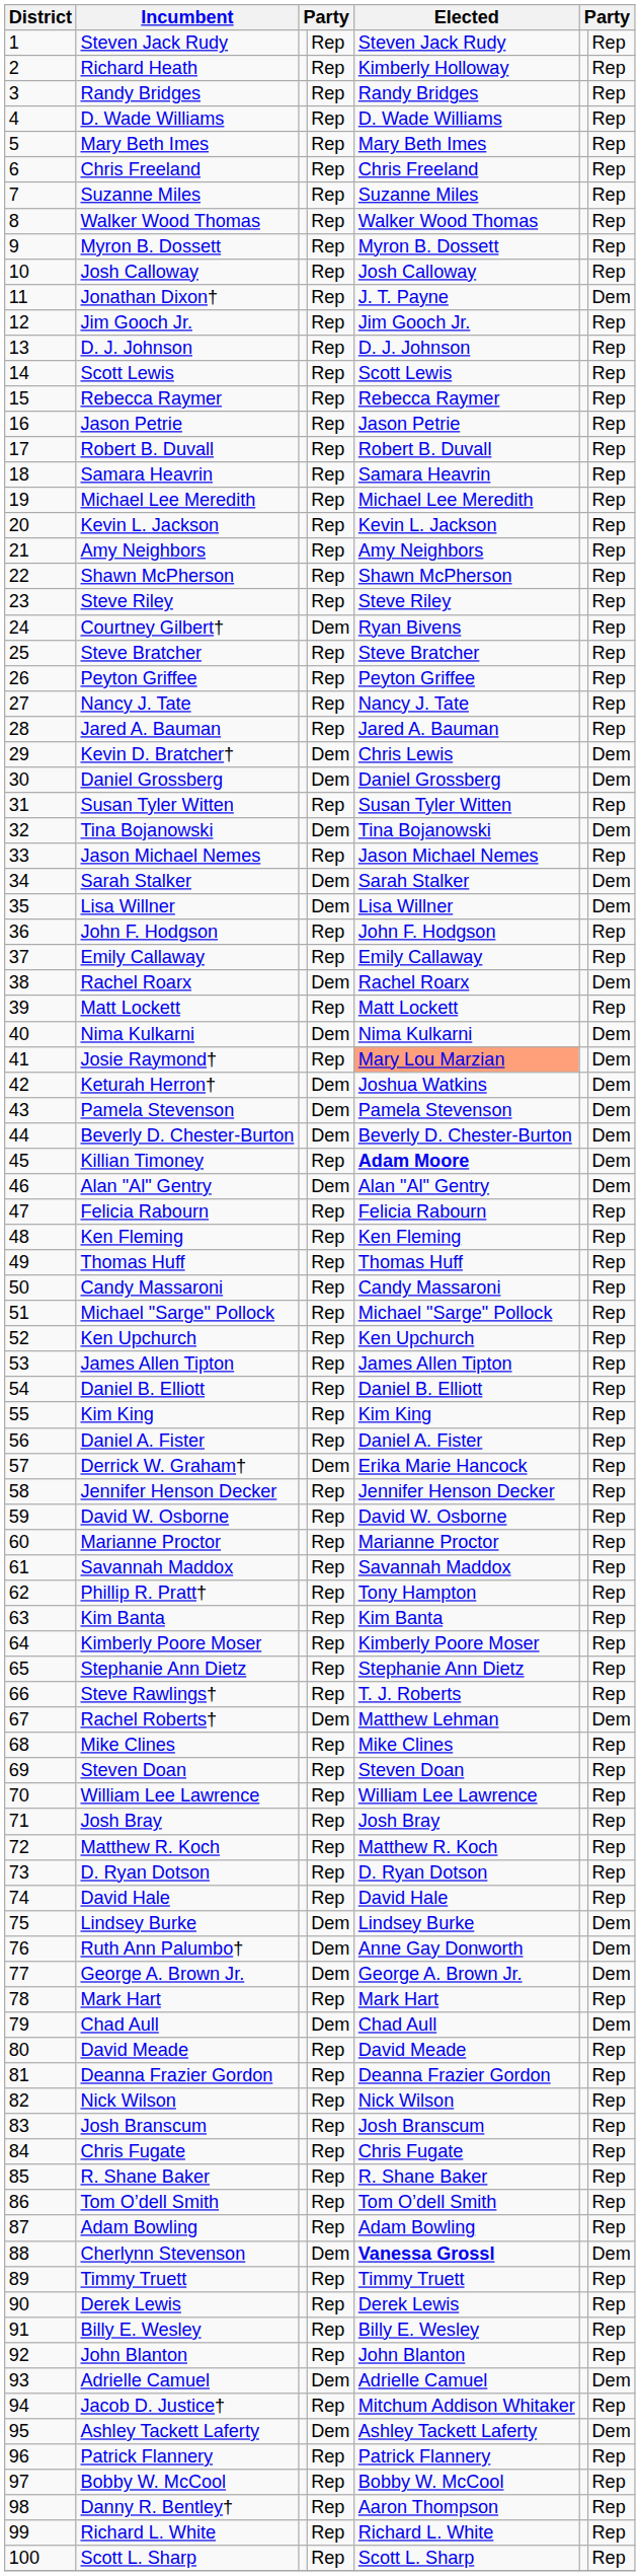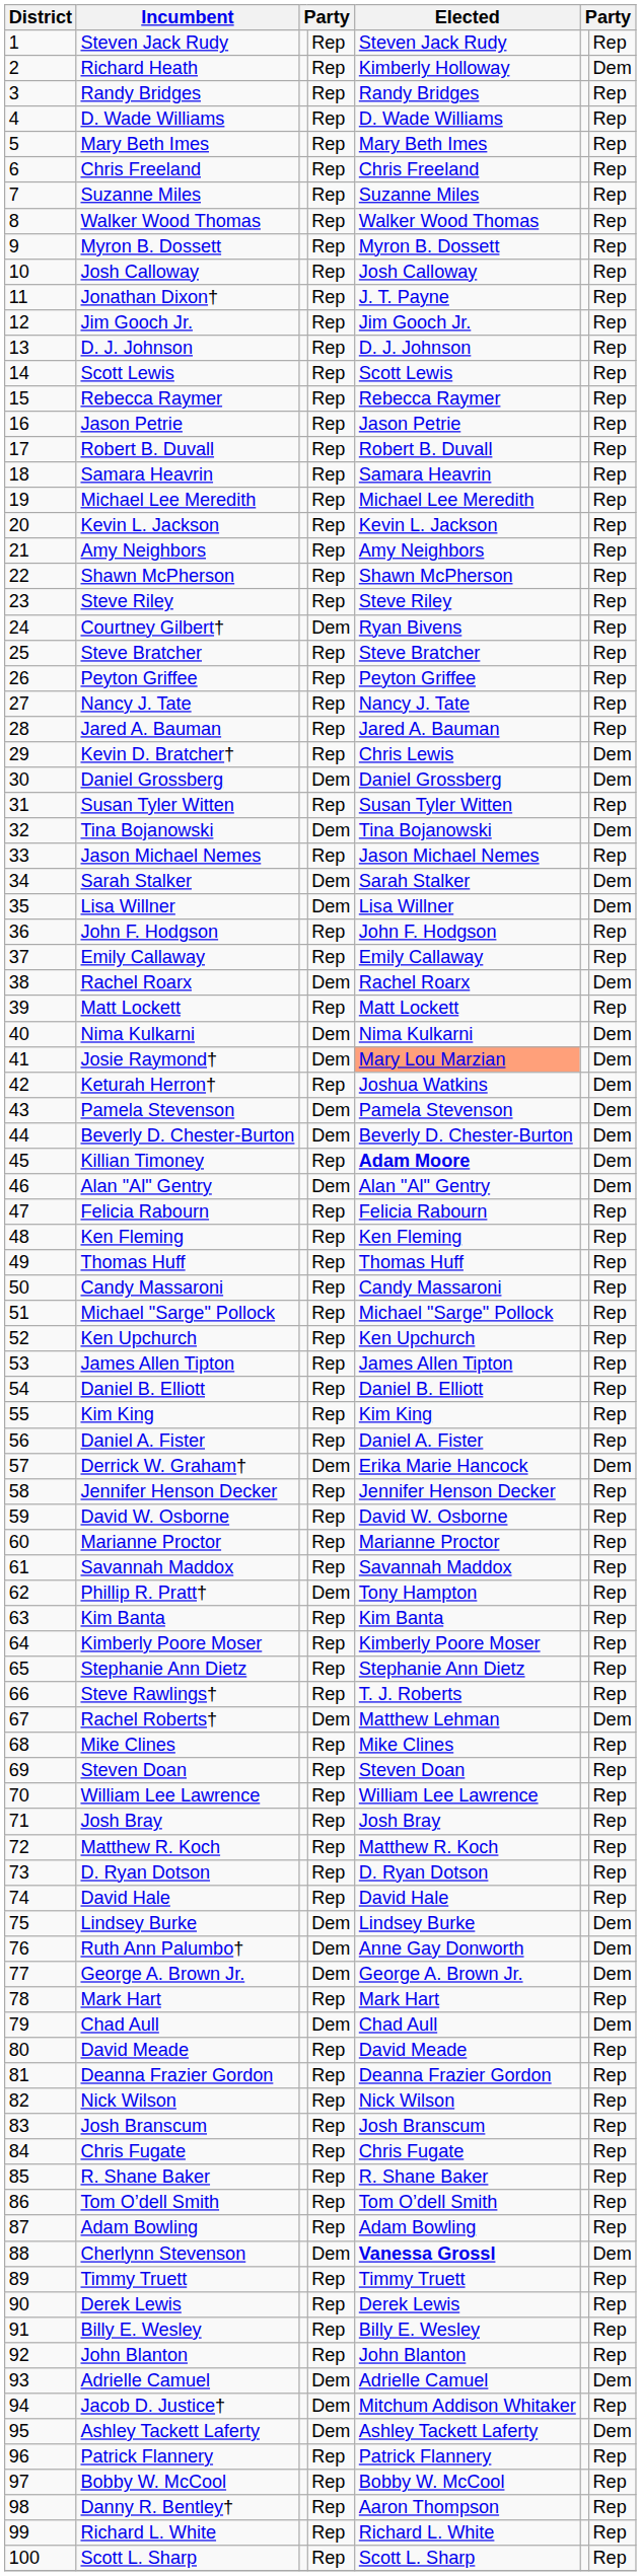Richard Heath | column 7: Rep -> Dem
Jonathan Dixon† | column 7: Dem -> Rep
Kevin D. Bratcher† | column 4: Dem -> Rep
Josie Raymond† | column 4: Rep -> Dem
Keturah Herron† | column 4: Dem -> Rep
Derrick W. Graham† | column 7: Rep -> Dem
Phillip R. Pratt† | column 4: Rep -> Dem
Jacob D. Justice† | column 4: Rep -> Dem
